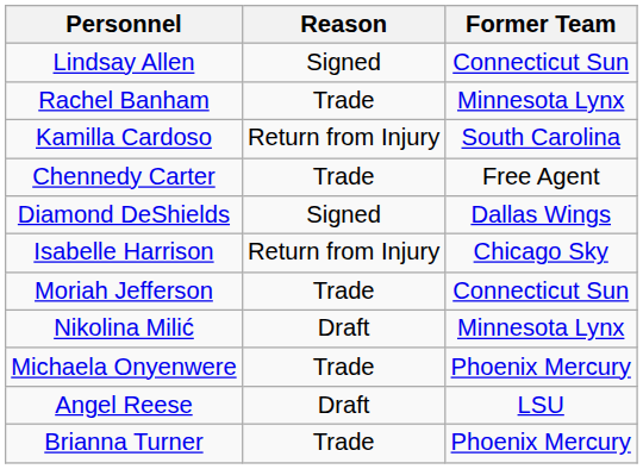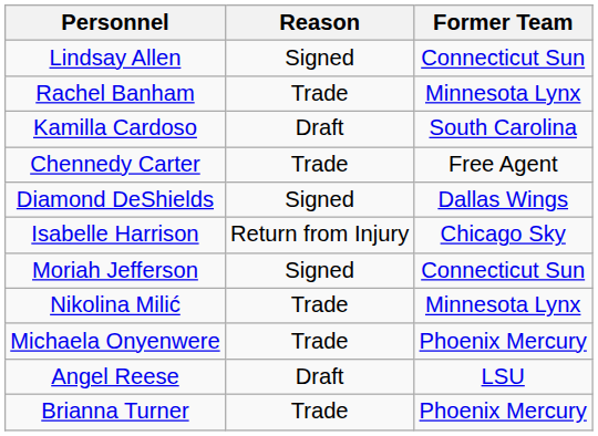Kamilla Cardoso | Reason: Return from Injury -> Draft
Moriah Jefferson | Reason: Trade -> Signed
Nikolina Milić | Reason: Draft -> Trade
